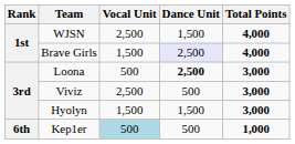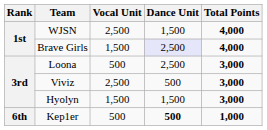Loona | Dance Unit: bold -> normal
Kep1er | Vocal Unit: lightblue background -> no background
Kep1er | Dance Unit: normal -> bold
